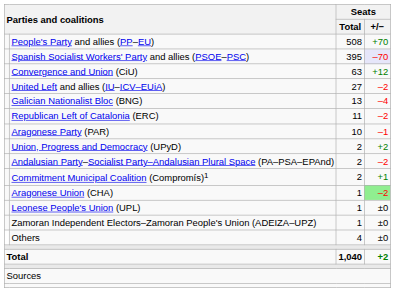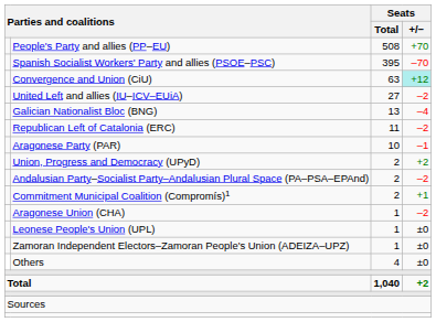Spanish Socialist Workers' Party and allies (PSOE–PSC) | Seats / +/−: lavender background -> no background
Convergence and Union (CiU) | Seats / +/−: no background -> paleturquoise background
Aragonese Union (CHA) | Seats / +/−: lightgreen background -> no background
